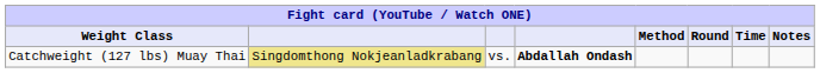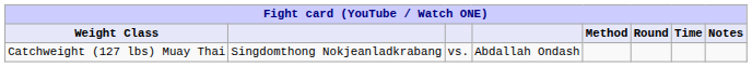Catchweight (127 lbs) Muay Thai | column 2: khaki background -> no background
Catchweight (127 lbs) Muay Thai | column 4: bold -> normal
